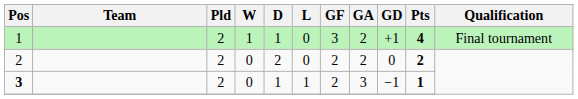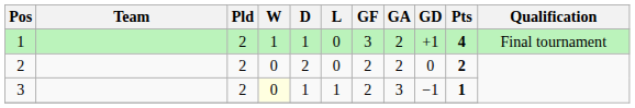row 4 | Pos: bold -> normal
row 4 | W: no background -> lightyellow background
